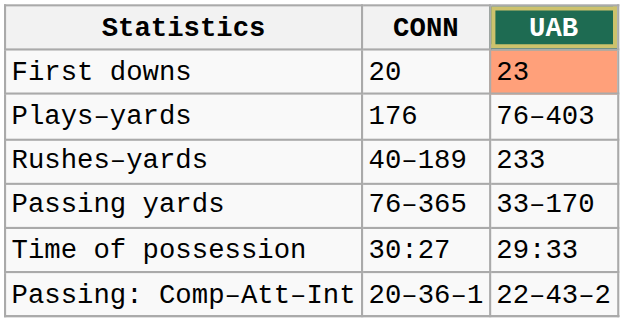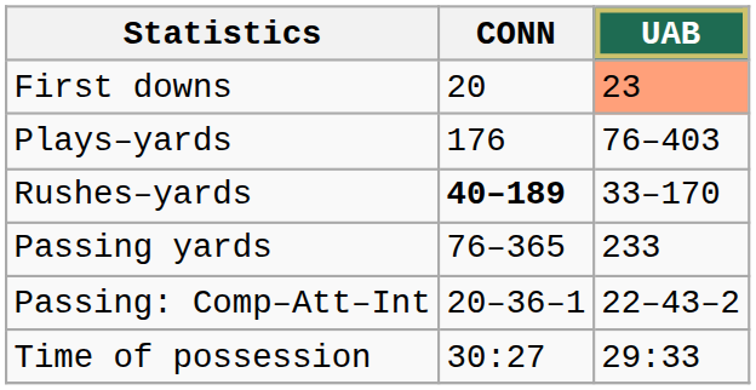Rushes–yards | CONN: normal -> bold
Rushes–yards | UAB: 233 -> 33–170
Passing yards | UAB: 33–170 -> 233
rows swapped: Passing: Comp–Att–Int <-> Time of possession
